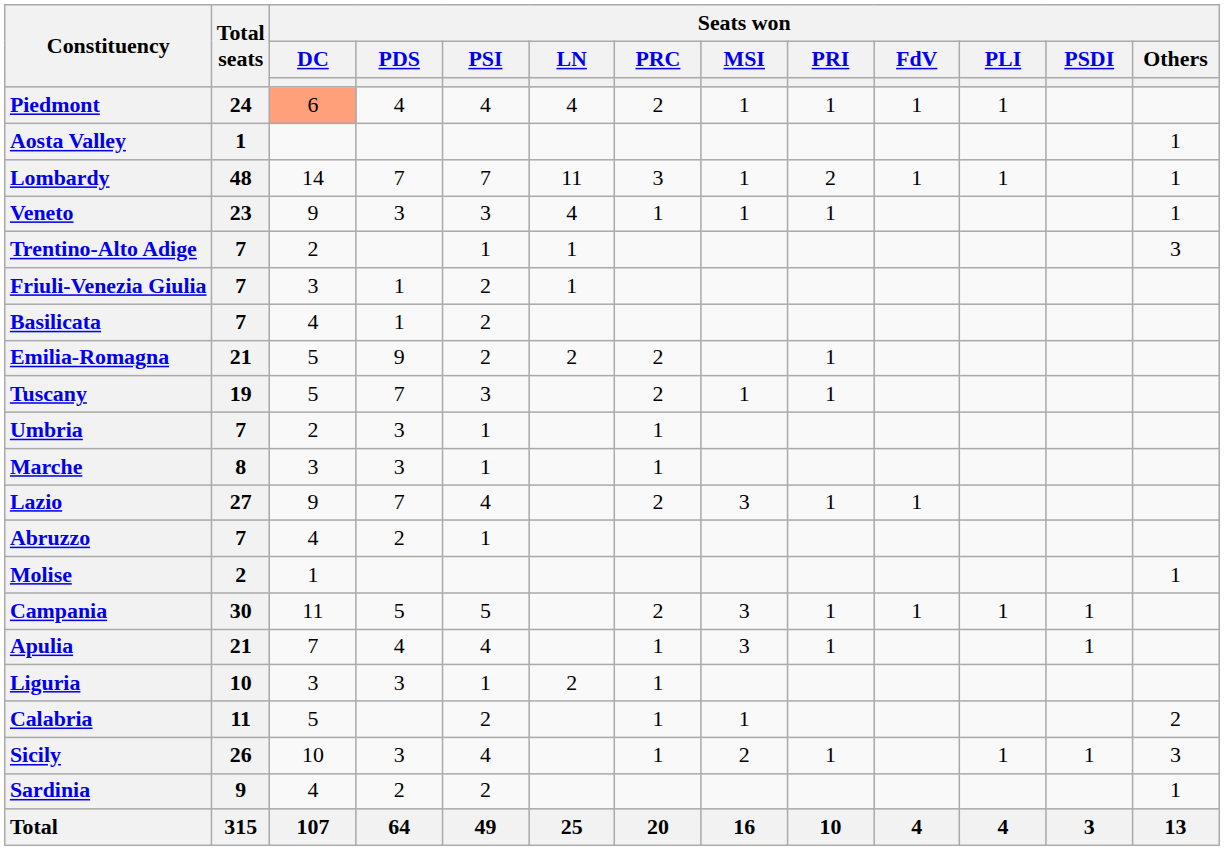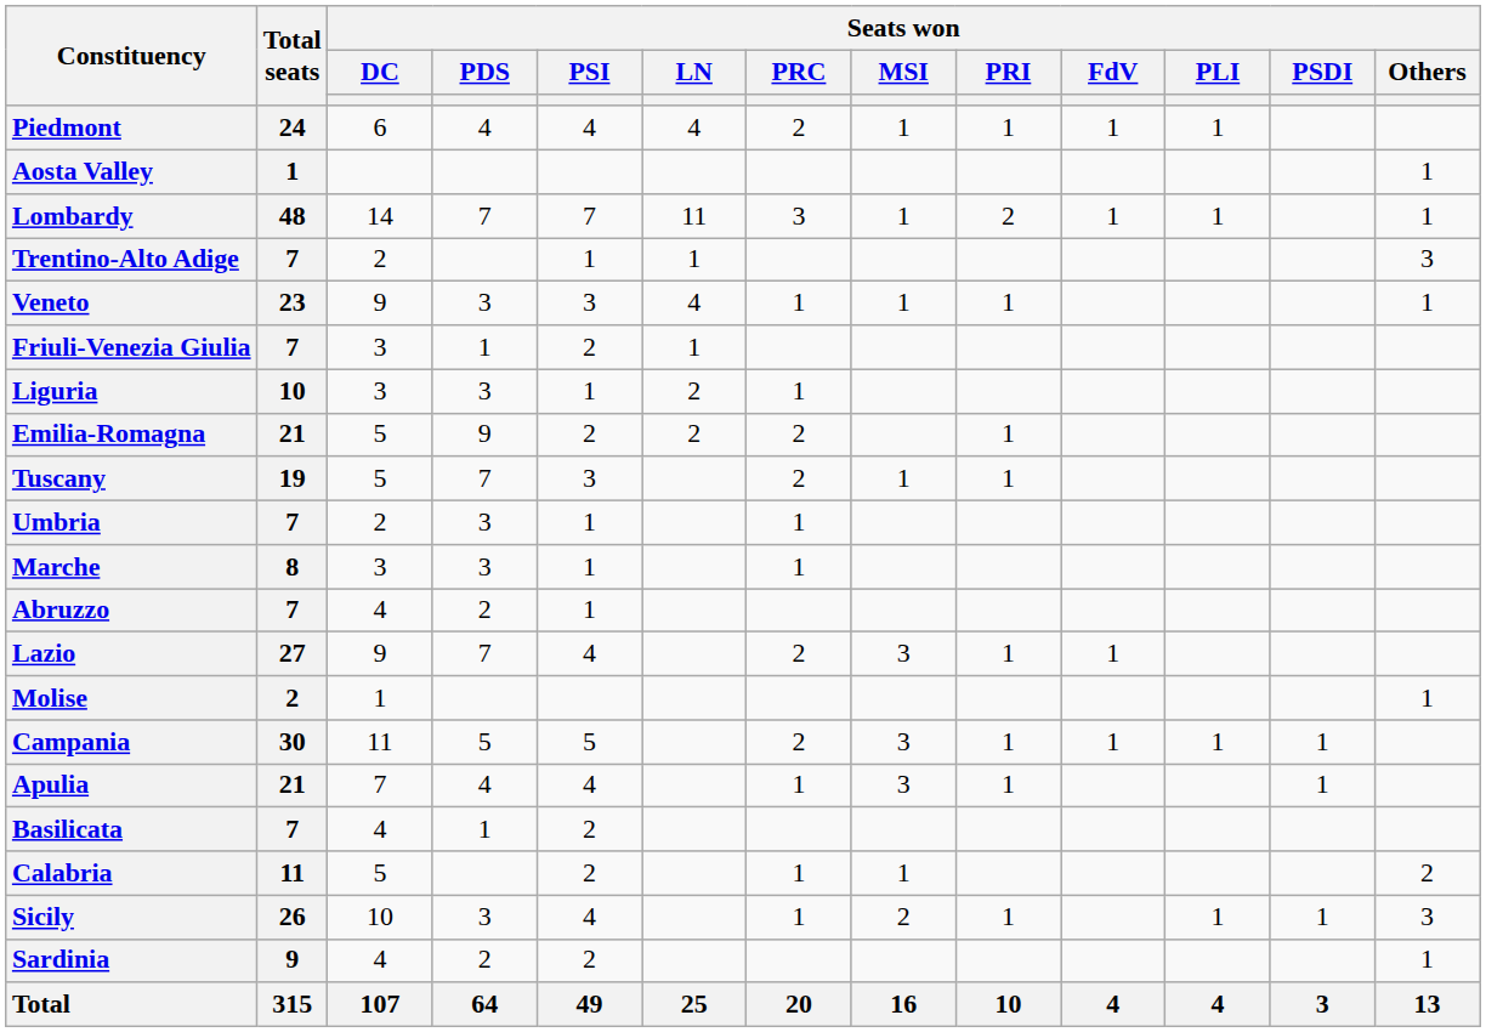Piedmont | Seats won / DC: lightsalmon background -> no background
rows swapped: Trentino-Alto Adige <-> Veneto
rows swapped: Liguria <-> Basilicata
rows swapped: Lazio <-> Abruzzo
